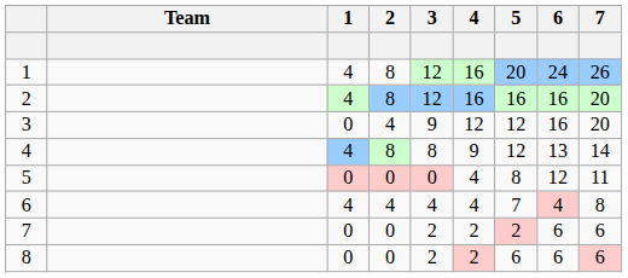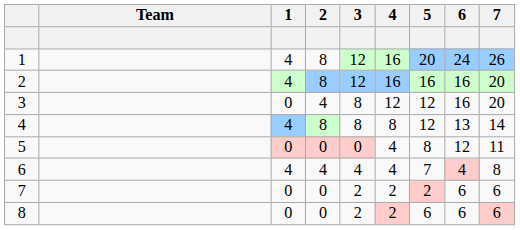row 5 | 3: 9 -> 8
row 6 | 4: 9 -> 8
